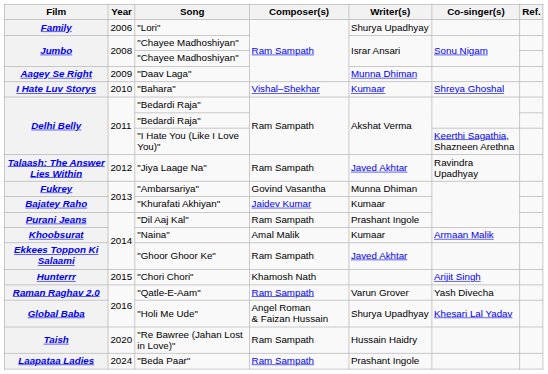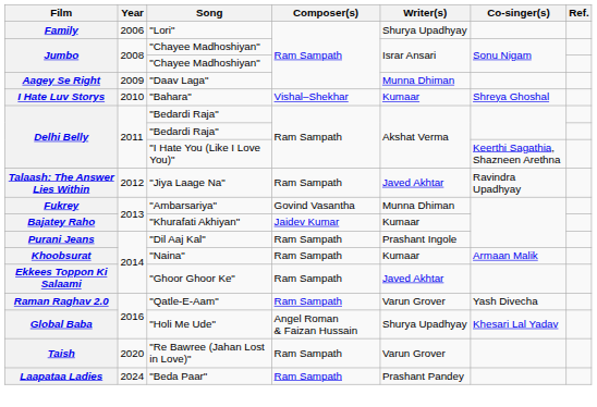"Naina" | Composer(s): Amal Malik -> Ram Sampath
- row: Hunterrr | 2015 | "Chori Chori" | Khamosh Nath | Arijit Singh
"Re Bawree (Jahan Lost in Love)" | Writer(s): Hussain Haidry -> Varun Grover
"Beda Paar" | Writer(s): Prashant Ingole -> Prashant Pandey
